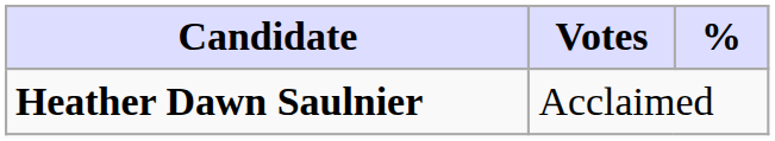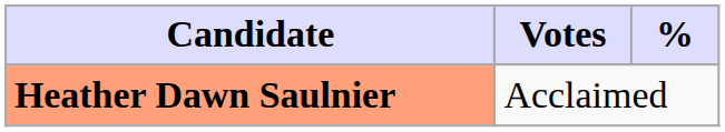Heather Dawn Saulnier | Candidate: no background -> lightsalmon background
